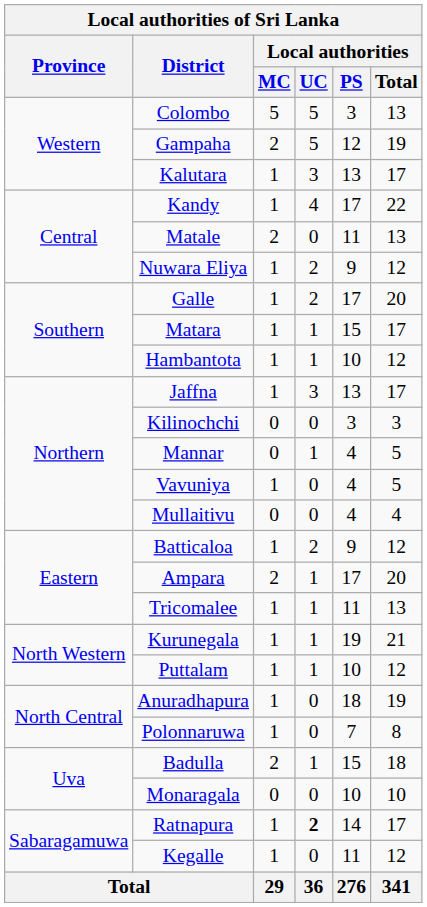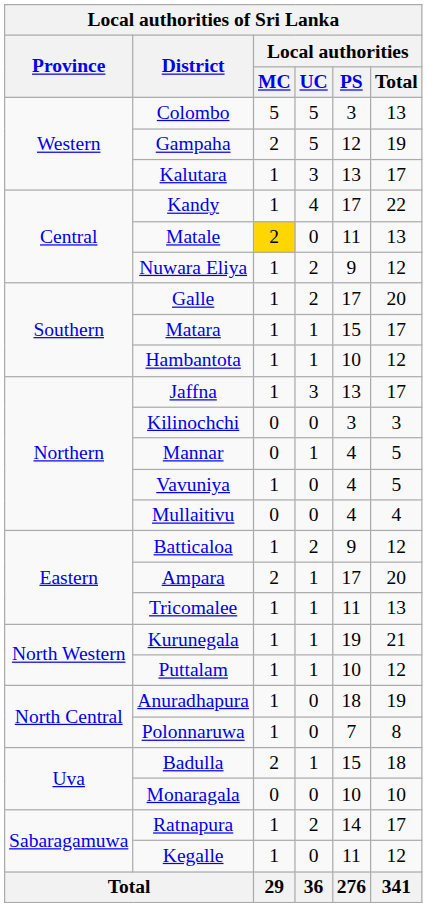Matale | Local authorities / MC: no background -> gold background
Ratnapura | Local authorities / UC: bold -> normal
